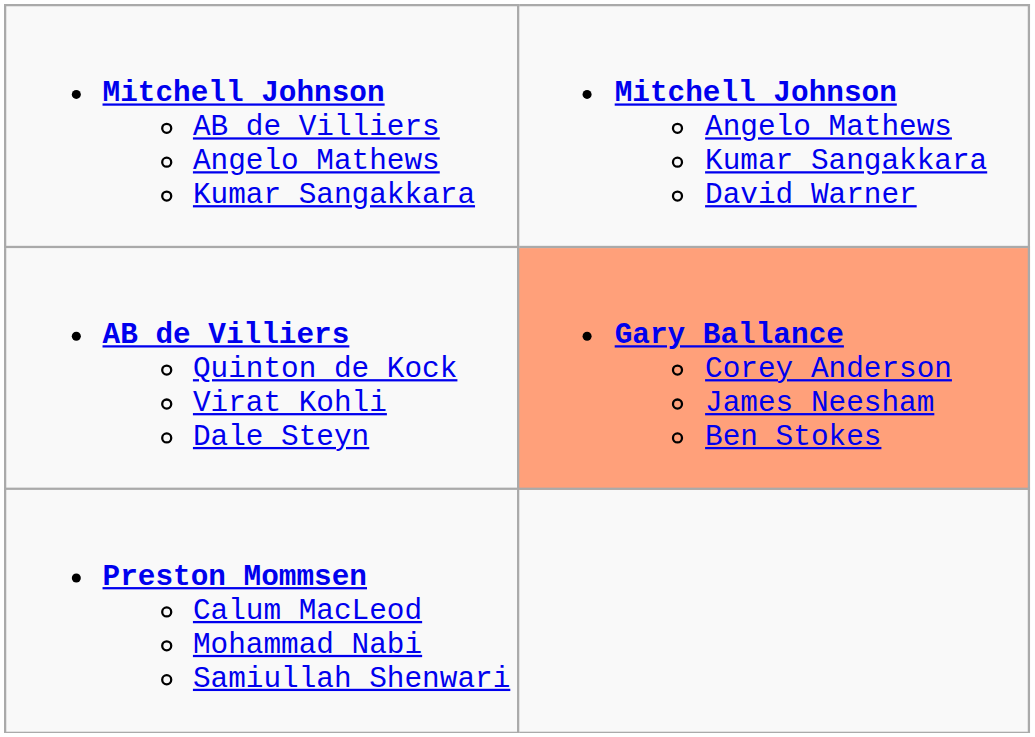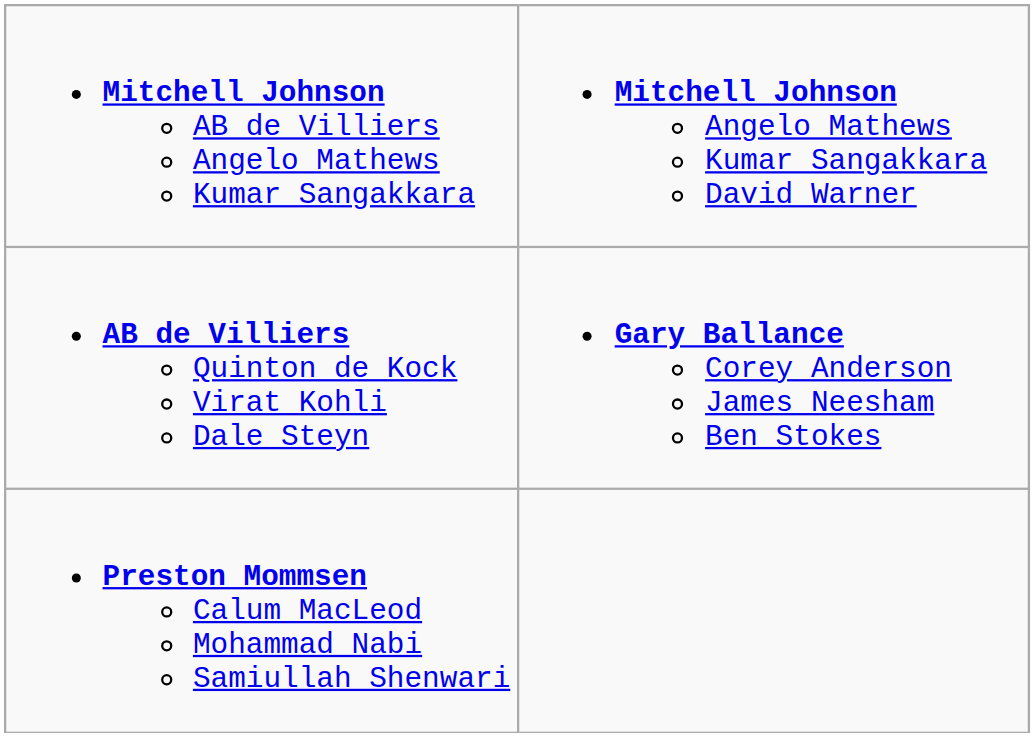AB de Villiers Quinton de Kock Virat Kohli Dale Steyn | column 2: lightsalmon background -> no background
